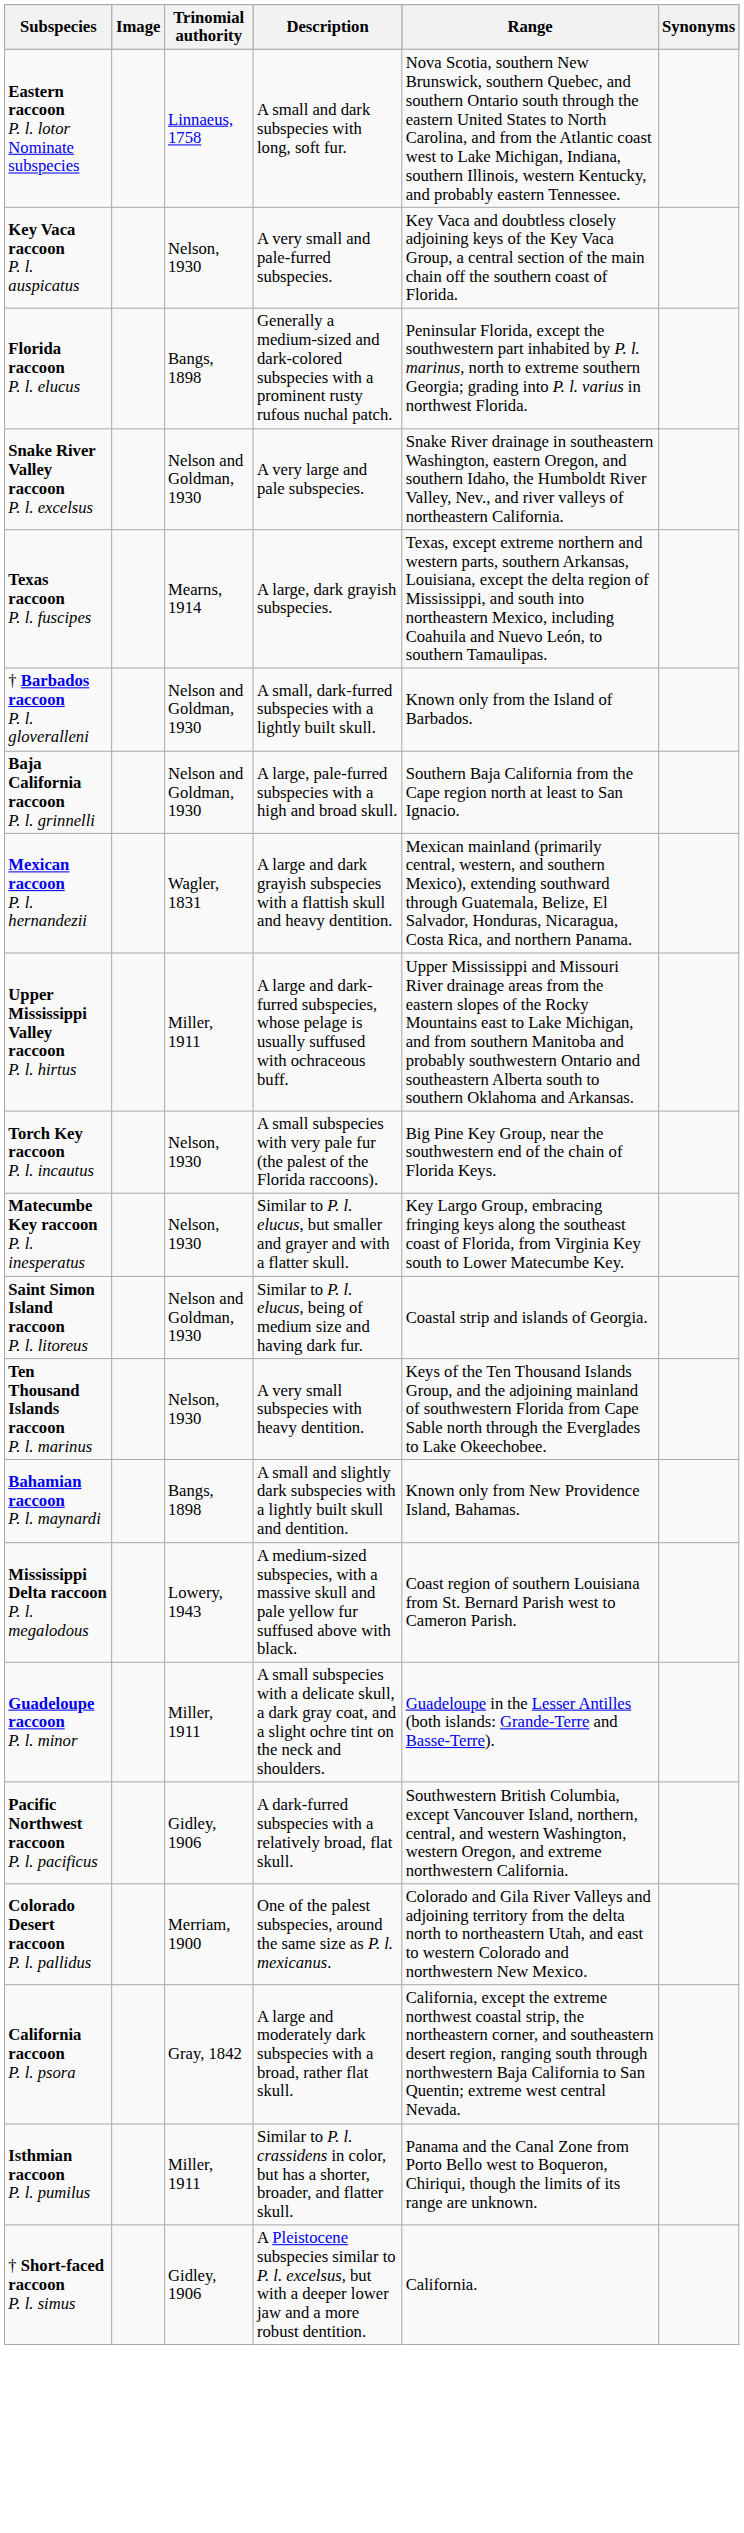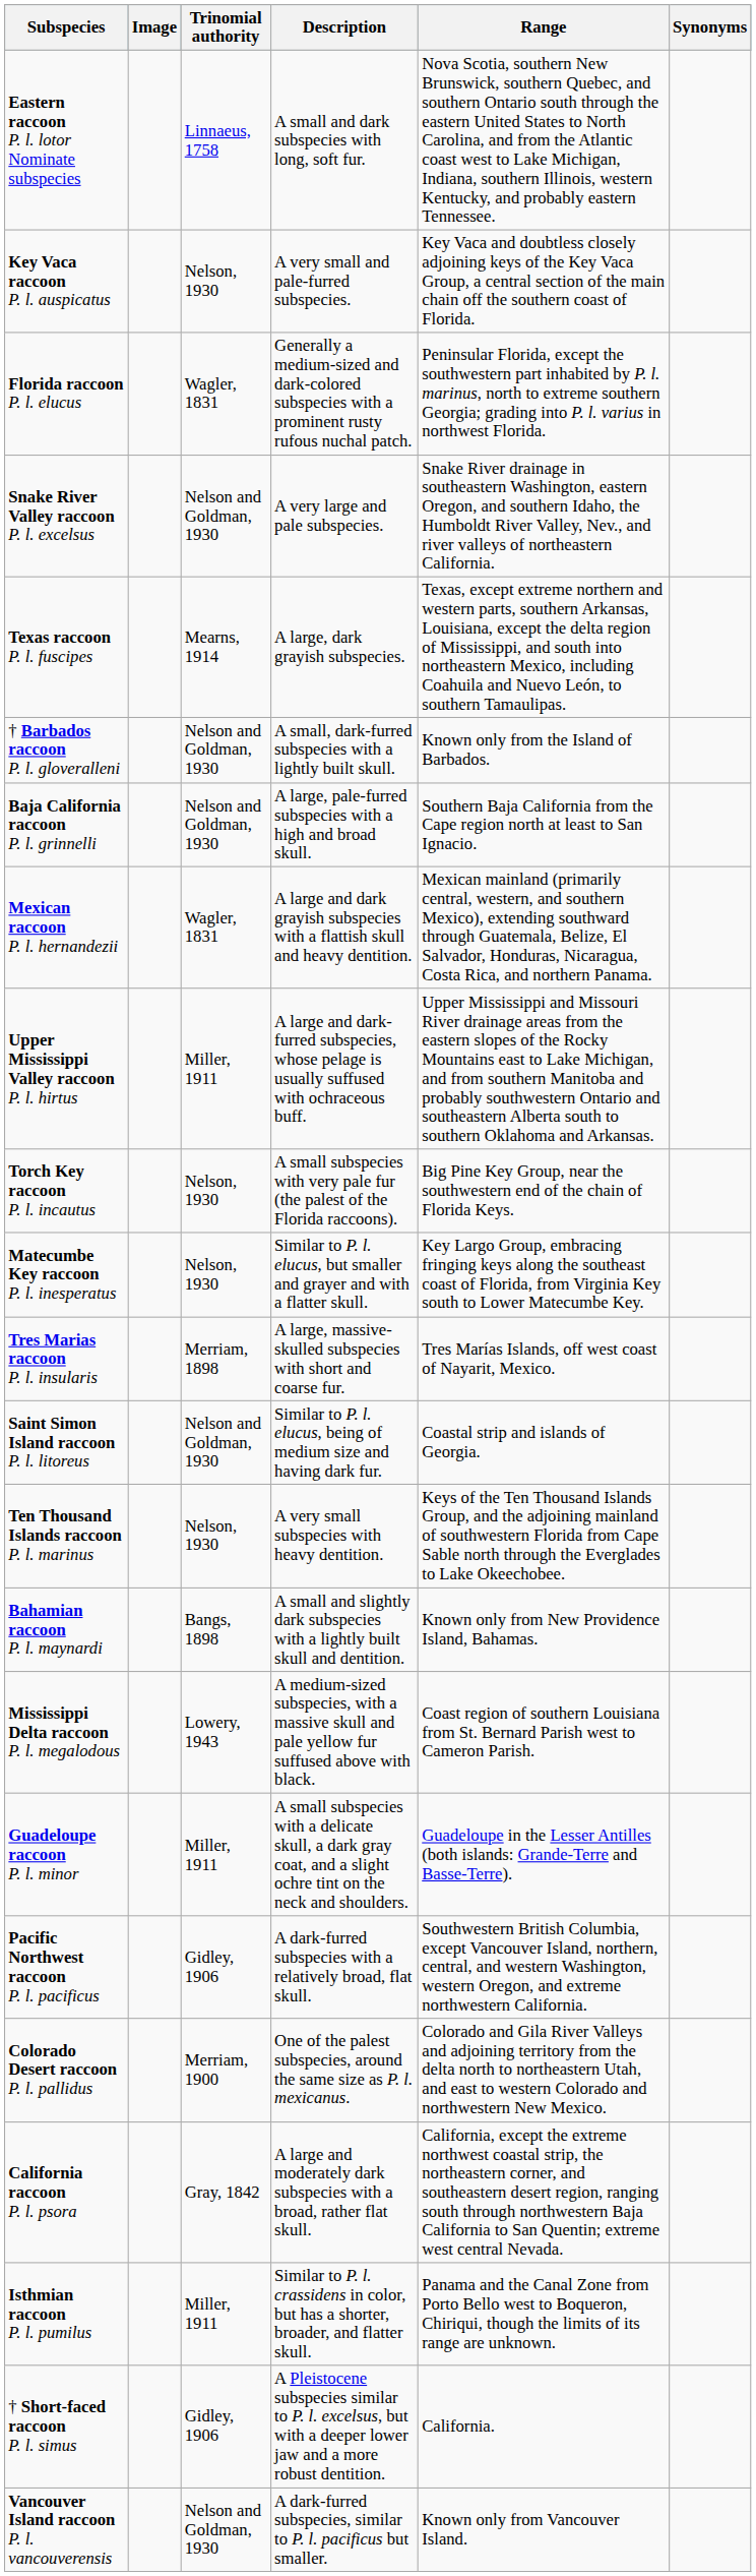Florida raccoon P. l. elucus | Trinomial authority: Bangs, 1898 -> Wagler, 1831
+ row: Tres Marias raccoon P. l. insularis | Merriam, 1898 | A large, massive-skulled subspecies with short and coarse fur. | Tres Marías Islands, off west coast of Nayarit, Mexico.
+ row: Vancouver Island raccoon P. l. vancouverensis | Nelson and Goldman, 1930 | A dark-furred subspecies, similar to P. l. pacificus but smaller. | Known only from Vancouver Island.
